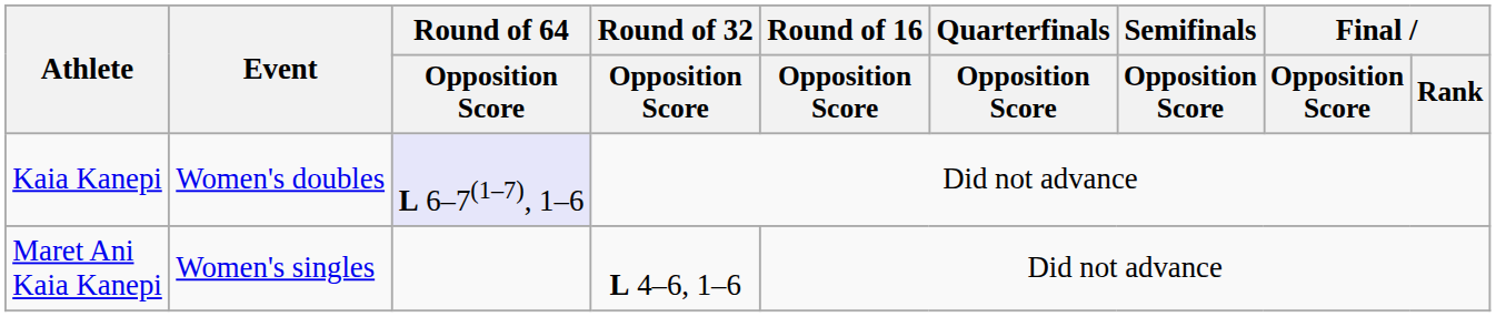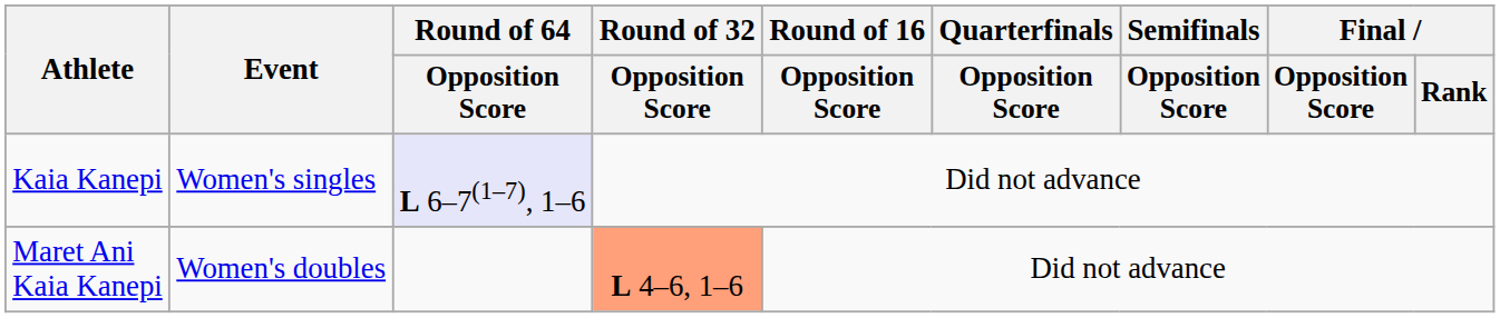Kaia Kanepi | Event: Women's doubles -> Women's singles
Maret Ani Kaia Kanepi | Event: Women's singles -> Women's doubles
Maret Ani Kaia Kanepi | Round of 32 / Opposition Score: no background -> lightsalmon background
